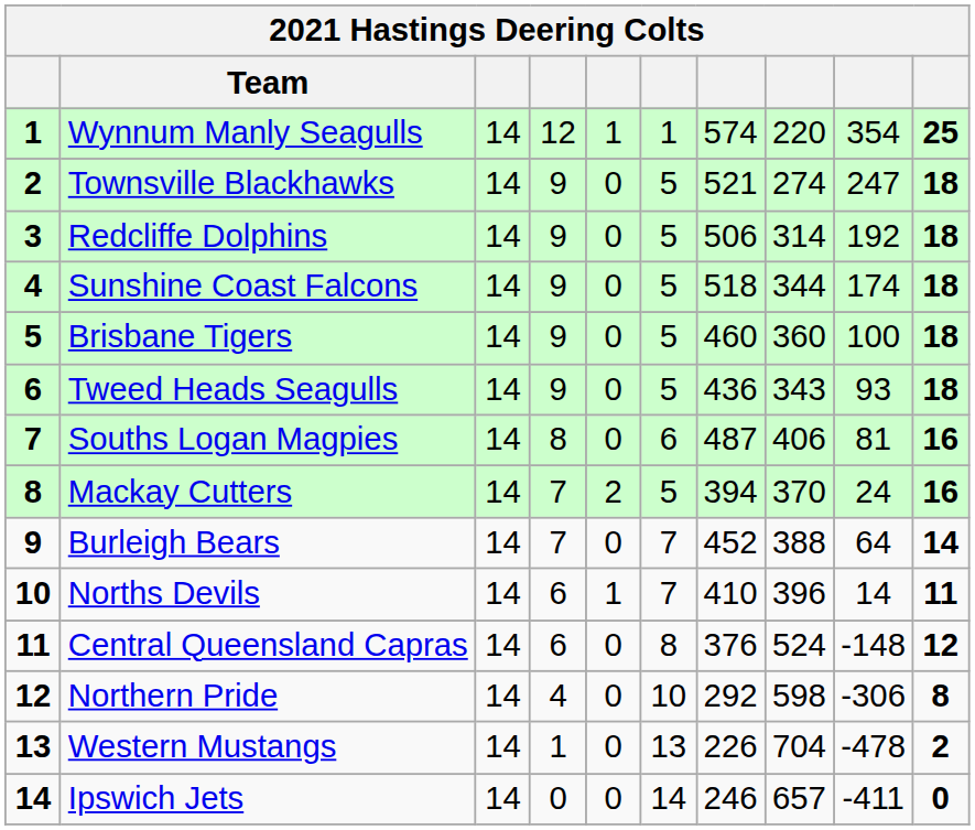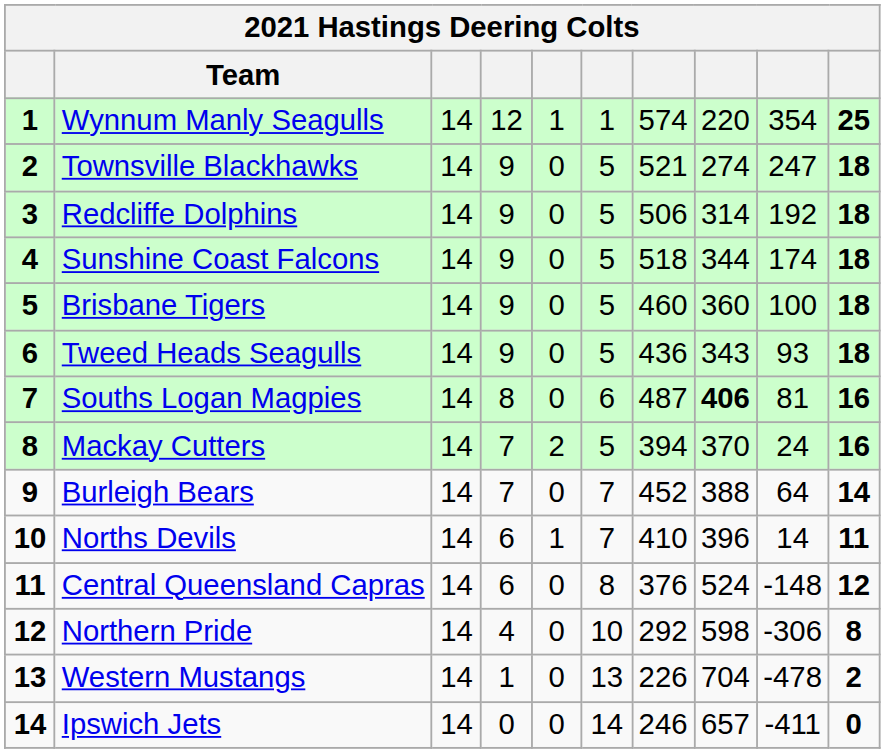Souths Logan Magpies | column 8: normal -> bold
